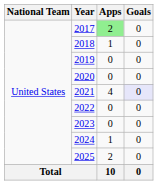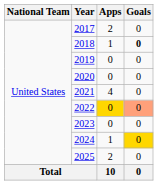2017 | Apps: lightgreen background -> no background
2018 | Goals: normal -> bold
2021 | Goals: lavender background -> no background
2022 | Apps: no background -> gold background
2022 | Goals: no background -> lightsalmon background
2024 | Goals: no background -> gold background
